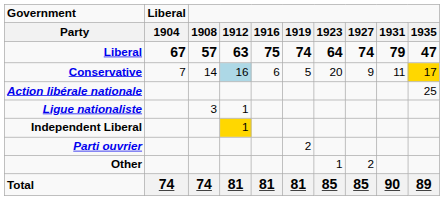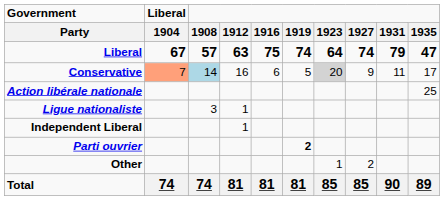Conservative | Liberal / 1904: no background -> lightsalmon background
Conservative | 1908: no background -> lightblue background
Conservative | 1912: lightblue background -> no background
Conservative | 1923: no background -> lightgrey background
Conservative | 1935: gold background -> no background
Independent Liberal | 1912: gold background -> no background
Parti ouvrier | 1919: normal -> bold
